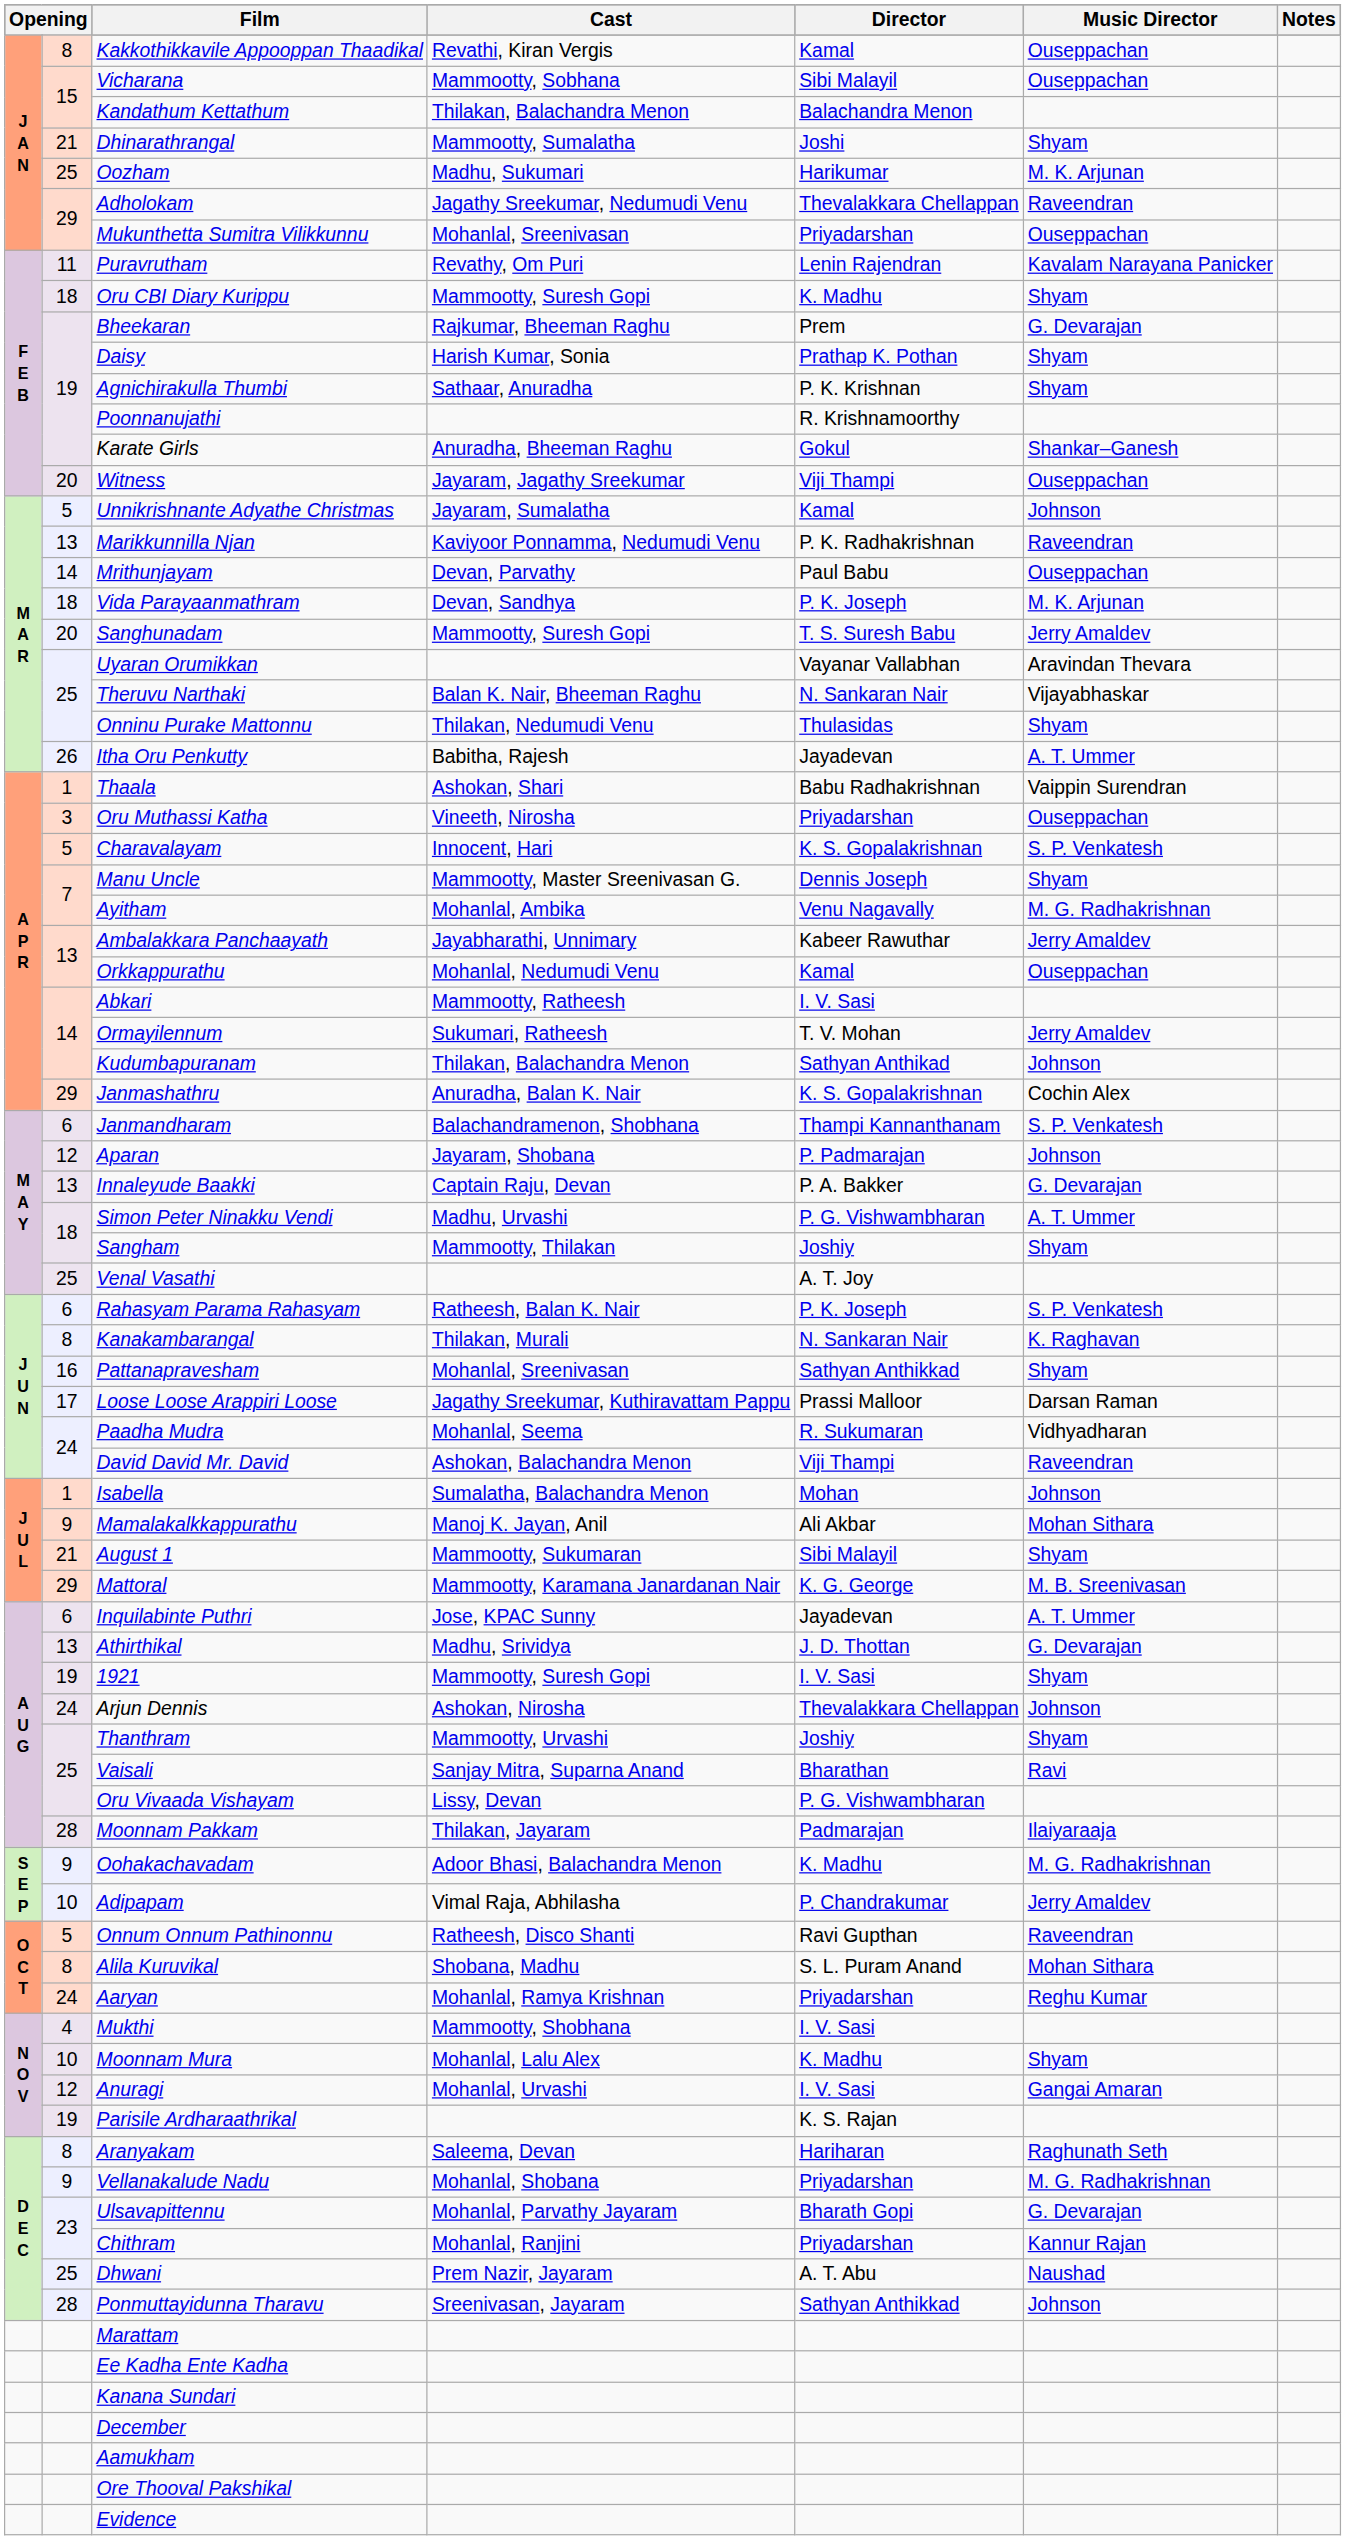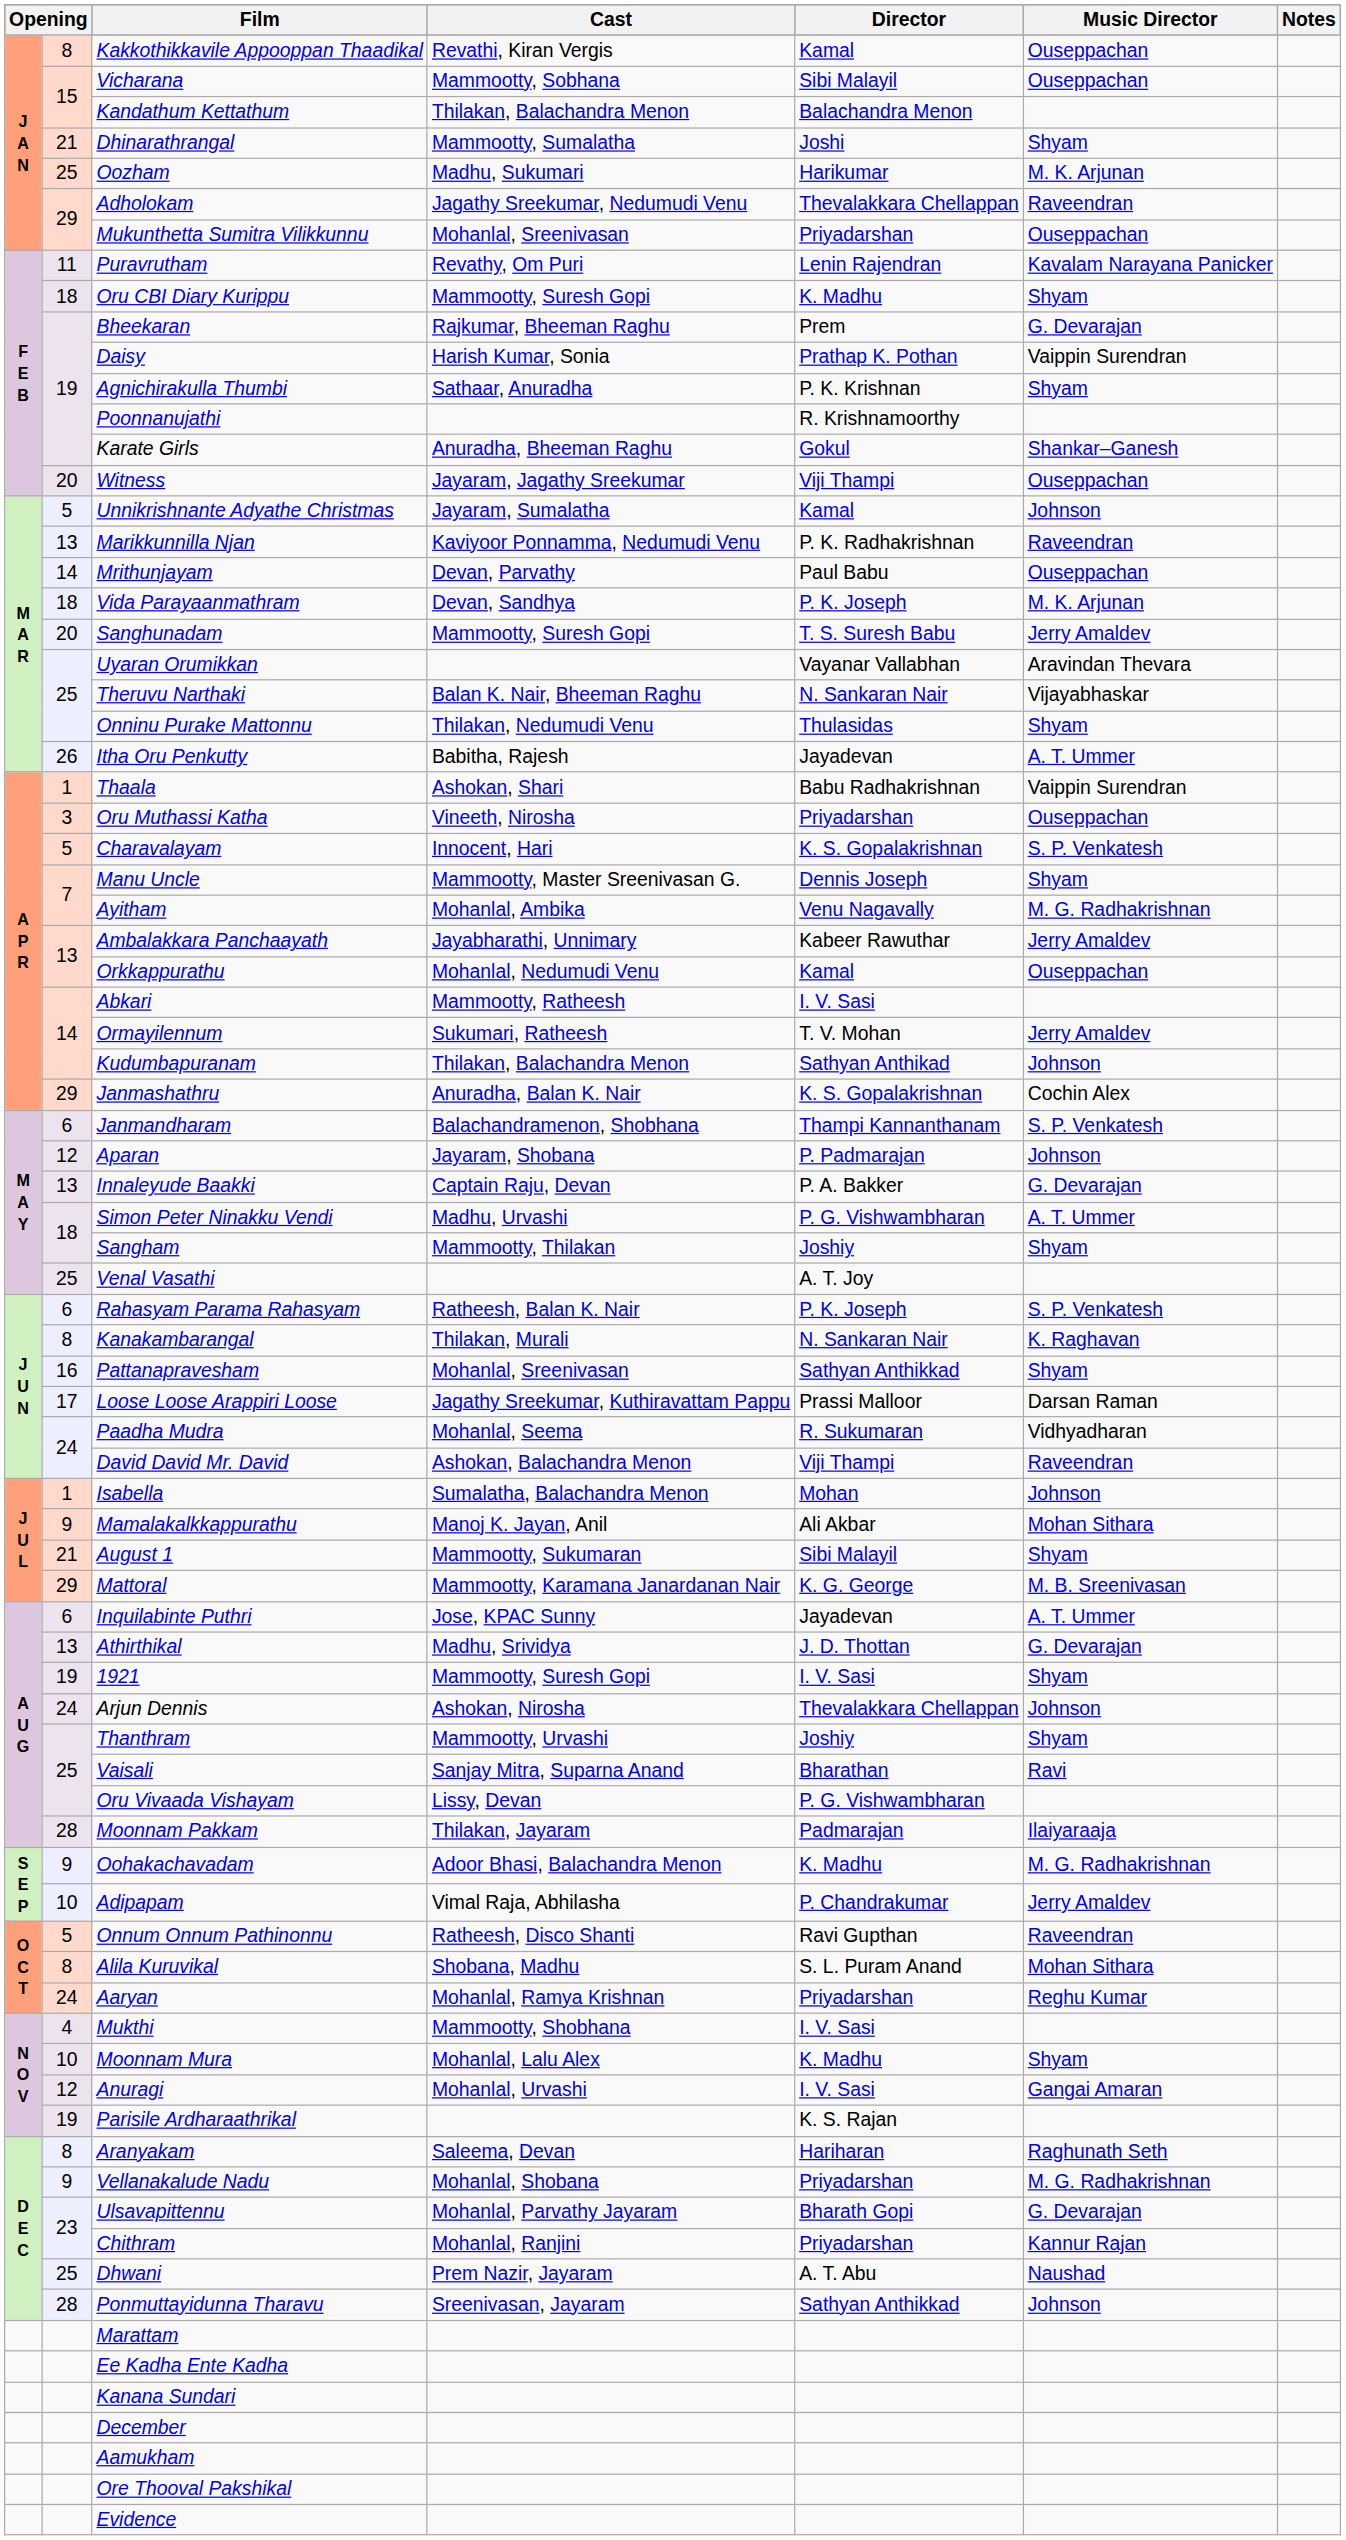Daisy | Music Director: Shyam -> Vaippin Surendran
